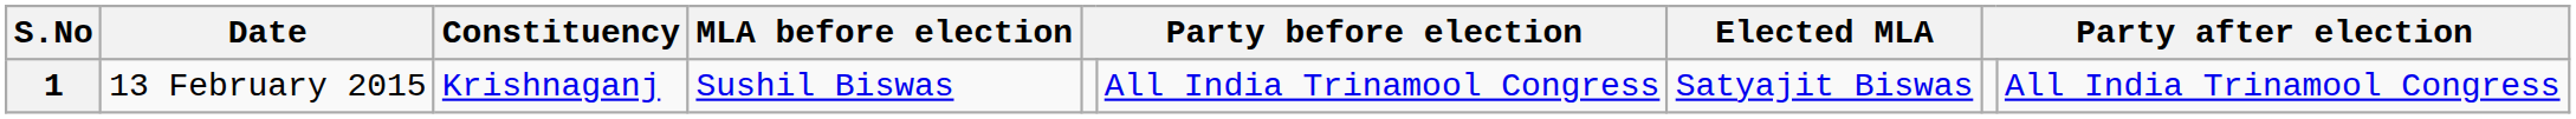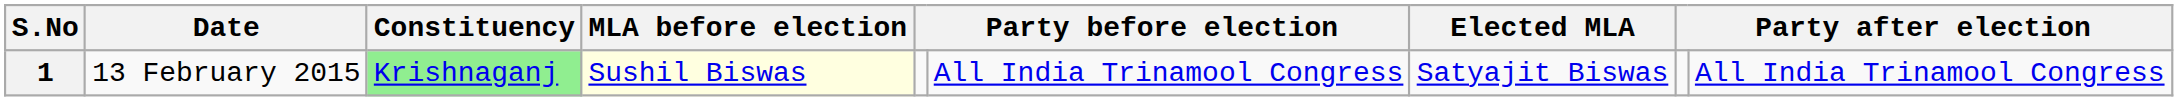1 | Constituency: no background -> lightgreen background
1 | MLA before election: no background -> lightyellow background
